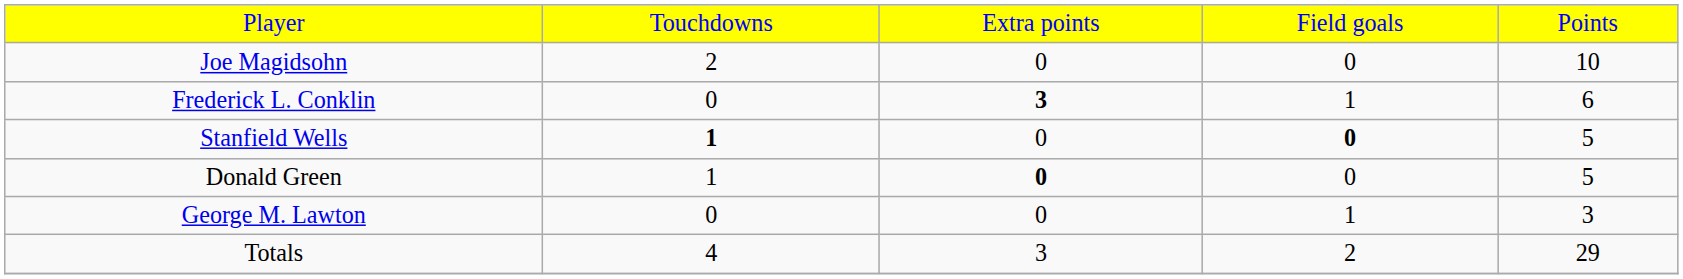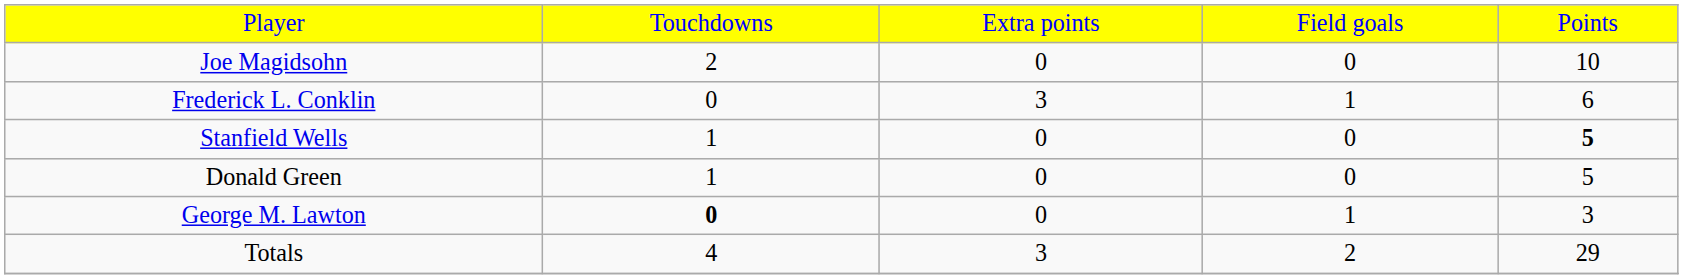Frederick L. Conklin | column 3: bold -> normal
Stanfield Wells | column 2: bold -> normal
Stanfield Wells | column 4: bold -> normal
Stanfield Wells | column 5: normal -> bold
Donald Green | column 3: bold -> normal
George M. Lawton | column 2: normal -> bold
